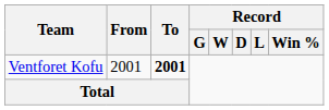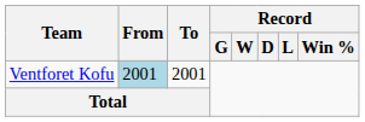Ventforet Kofu | From: no background -> lightblue background
Ventforet Kofu | To: bold -> normal
